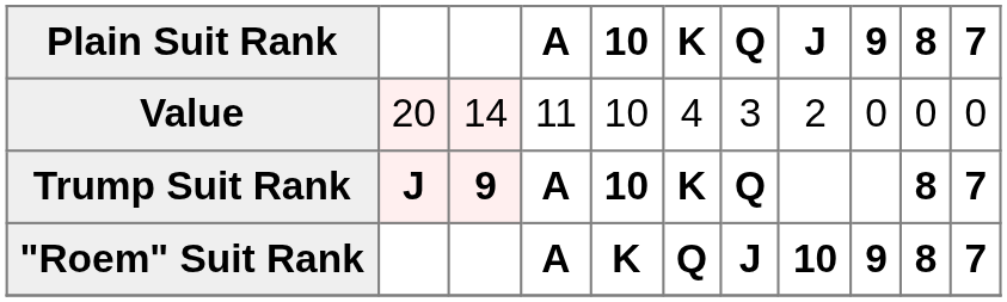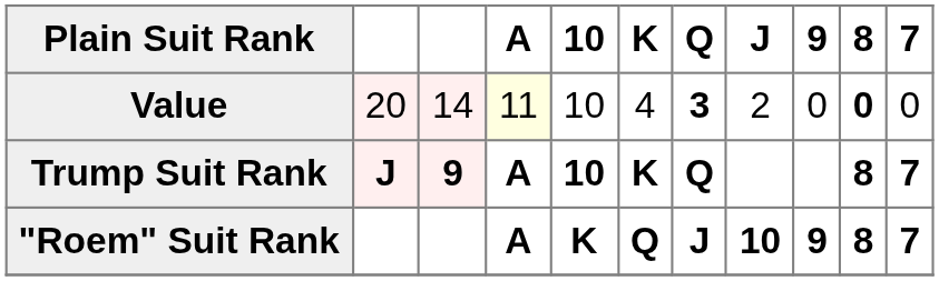Value | A: no background -> lightyellow background
Value | Q: normal -> bold
Value | 8: normal -> bold
